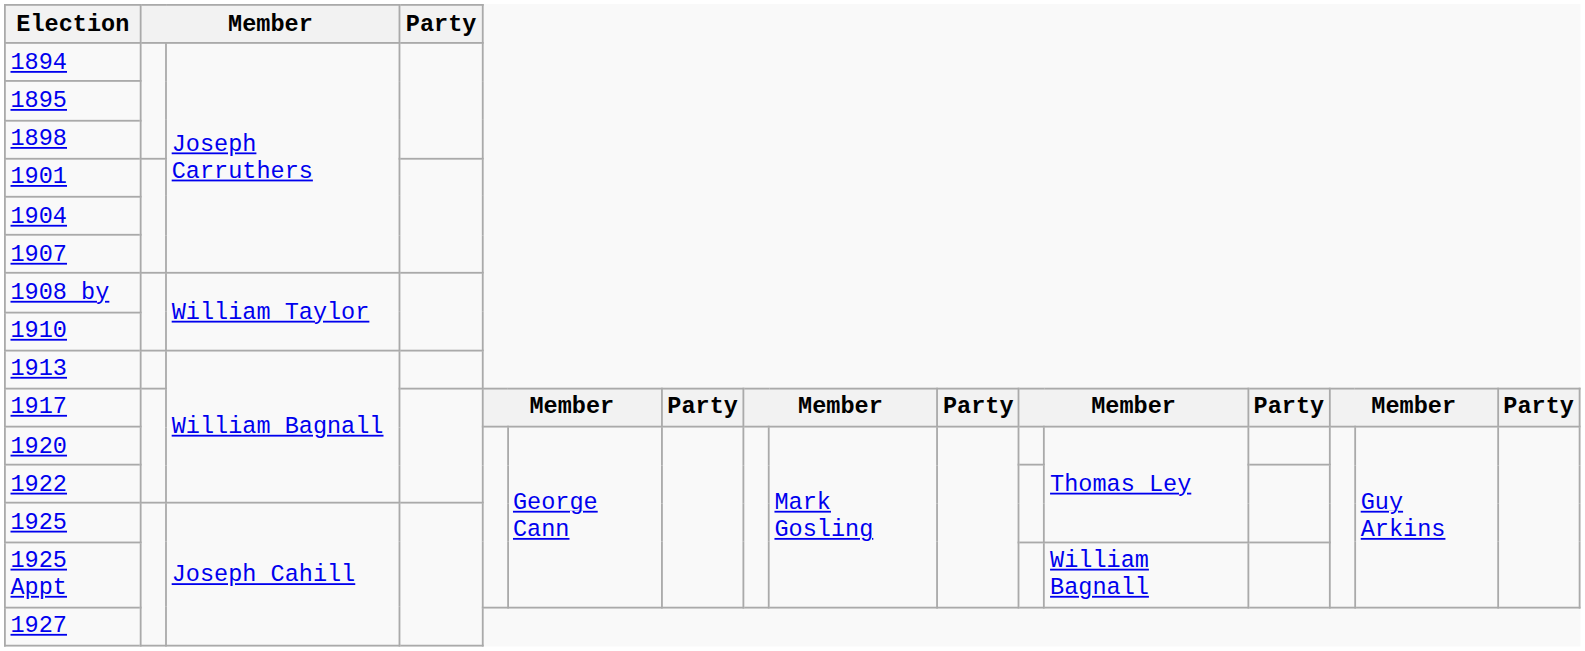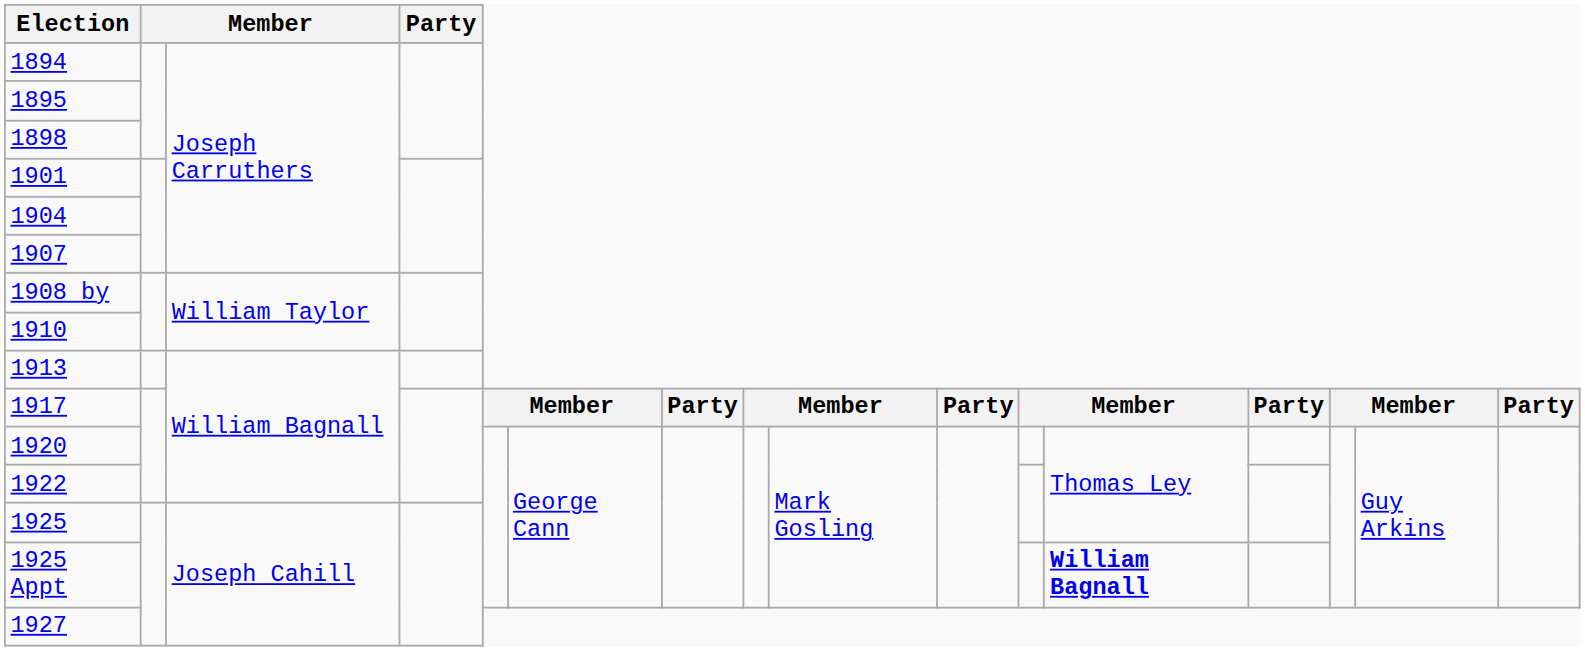1925 Appt | column 12: normal -> bold
